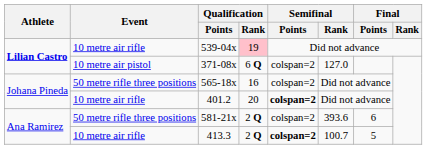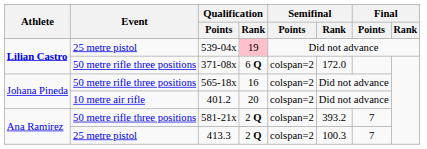539-04x | Event: 10 metre air rifle -> 25 metre pistol
371-08x | Event: 10 metre air pistol -> 50 metre rifle three positions
371-08x | Semifinal / Rank: 127.0 -> 172.0
401.2 | Semifinal / Points: bold -> normal
581-21x | Semifinal / Rank: 393.6 -> 393.2
581-21x | Final / Points: 6 -> 7
413.3 | Event: 10 metre air rifle -> 25 metre pistol
413.3 | Semifinal / Points: bold -> normal
413.3 | Semifinal / Rank: 100.7 -> 100.3
413.3 | Final / Points: 5 -> 7
